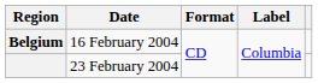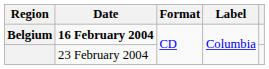Belgium | Date: normal -> bold
